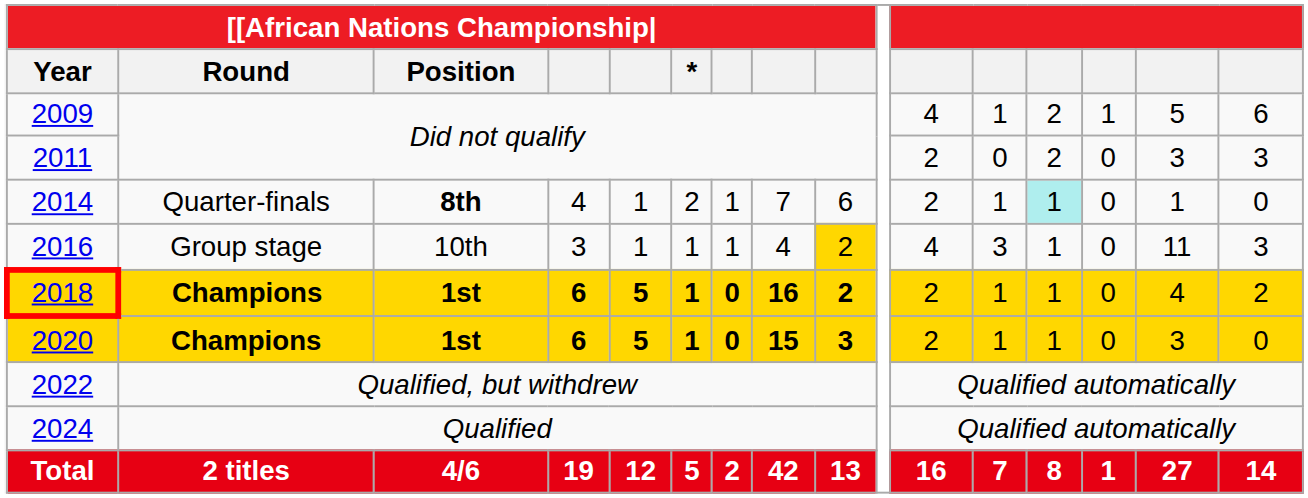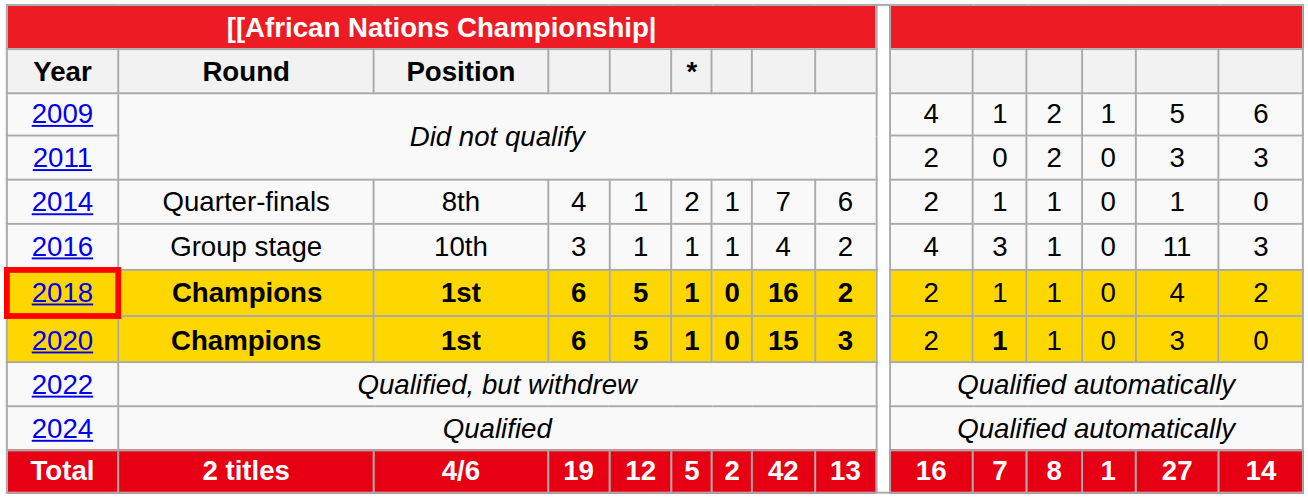2014 | [[African Nations Championship| / Position: bold -> normal
2014 | column 13: paleturquoise background -> no background
2016 | column 9: gold background -> no background
2020 | column 12: normal -> bold
